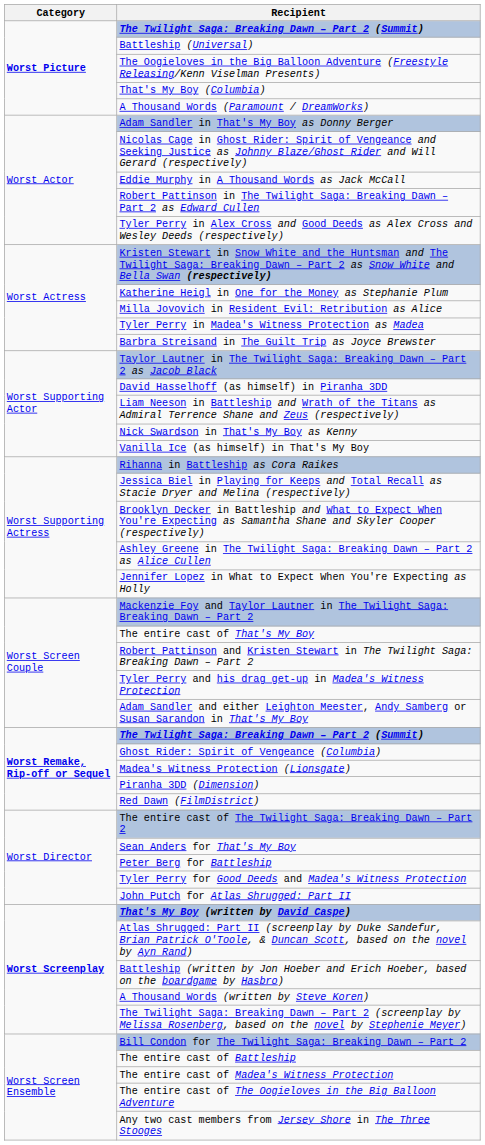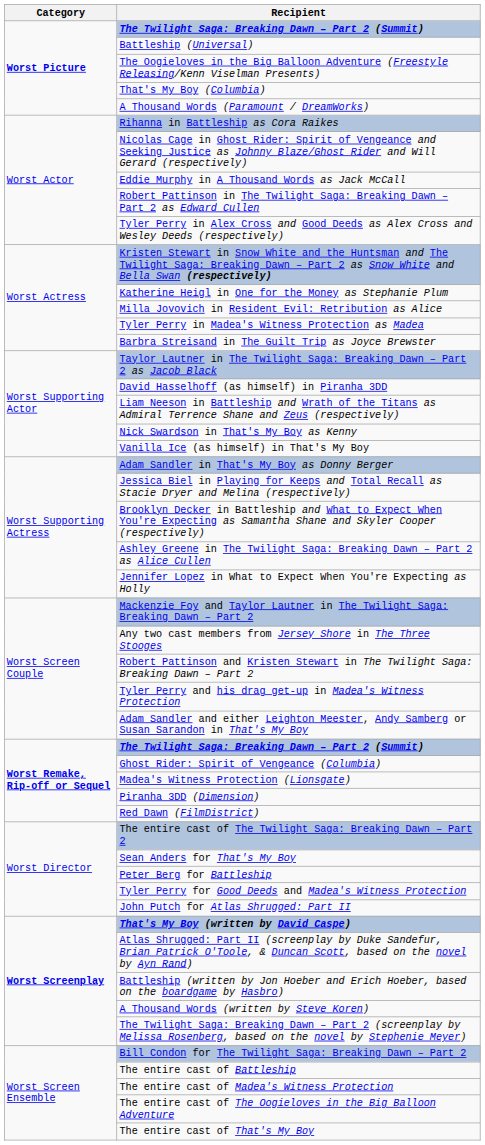row 7 | Recipient: Adam Sandler in That's My Boy as Donny Berger -> Rihanna in Battleship as Cora Raikes
row 22 | Recipient: Rihanna in Battleship as Cora Raikes -> Adam Sandler in That's My Boy as Donny Berger
row 28 | Recipient: The entire cast of That's My Boy -> Any two cast members from Jersey Shore in The Three Stooges
row 51 | Recipient: Any two cast members from Jersey Shore in The Three Stooges -> The entire cast of That's My Boy
